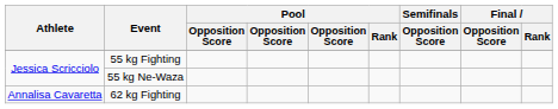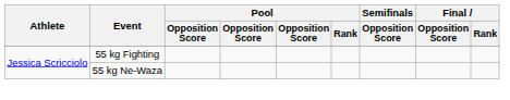- row: Annalisa Cavaretta | 62 kg Fighting
